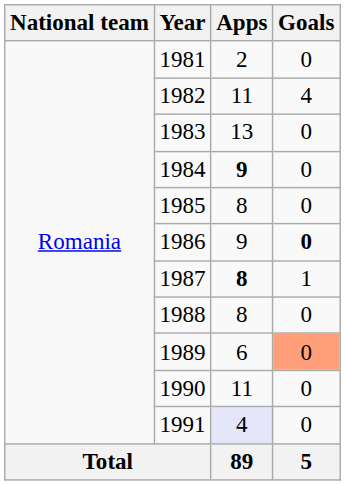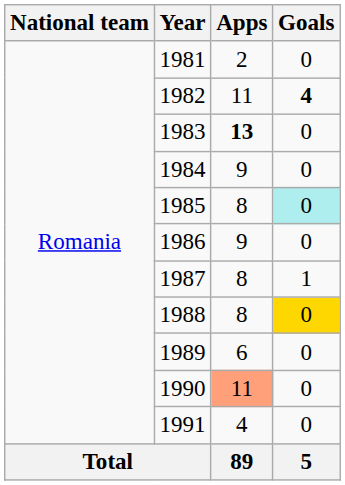1982 | Goals: normal -> bold
1983 | Apps: normal -> bold
1984 | Apps: bold -> normal
1985 | Goals: no background -> paleturquoise background
1986 | Goals: bold -> normal
1987 | Apps: bold -> normal
1988 | Goals: no background -> gold background
1989 | Goals: lightsalmon background -> no background
1990 | Apps: no background -> lightsalmon background
1991 | Apps: lavender background -> no background
